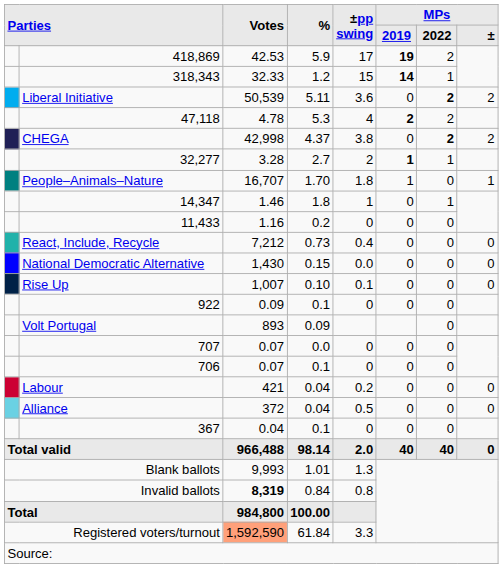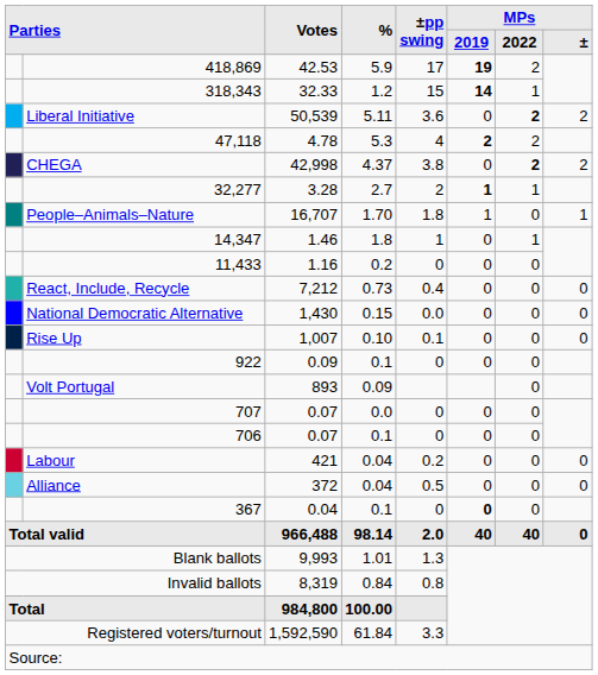367 | MPs / 2019: normal -> bold
Invalid ballots | Votes: bold -> normal
Registered voters/turnout | Votes: lightsalmon background -> no background
